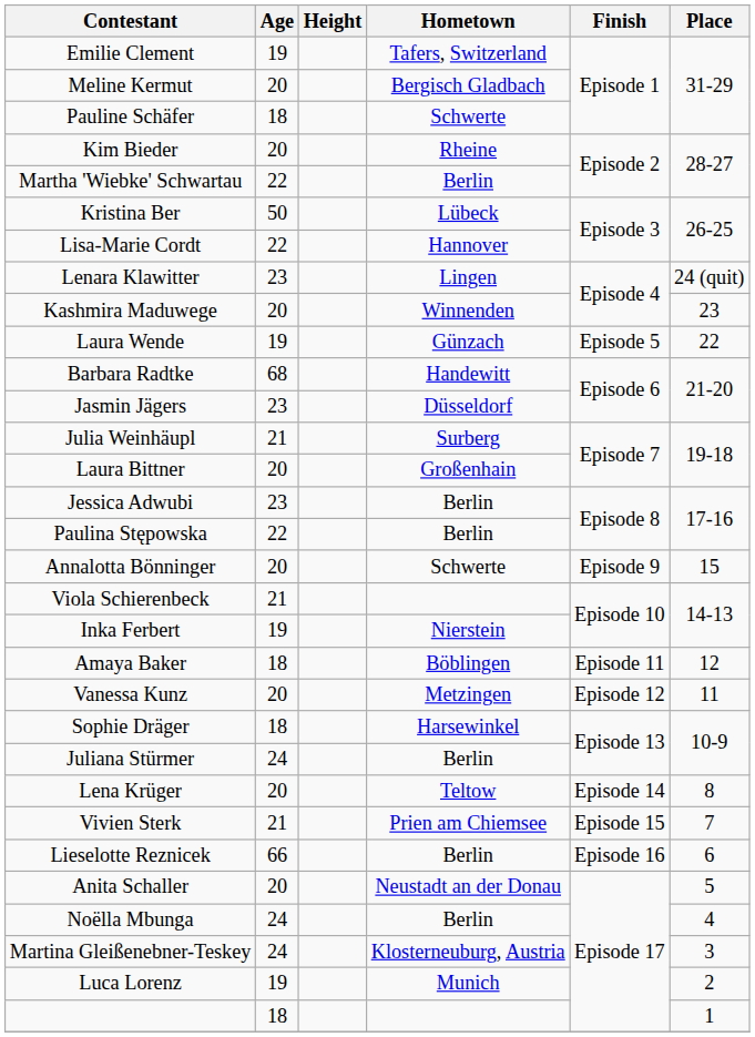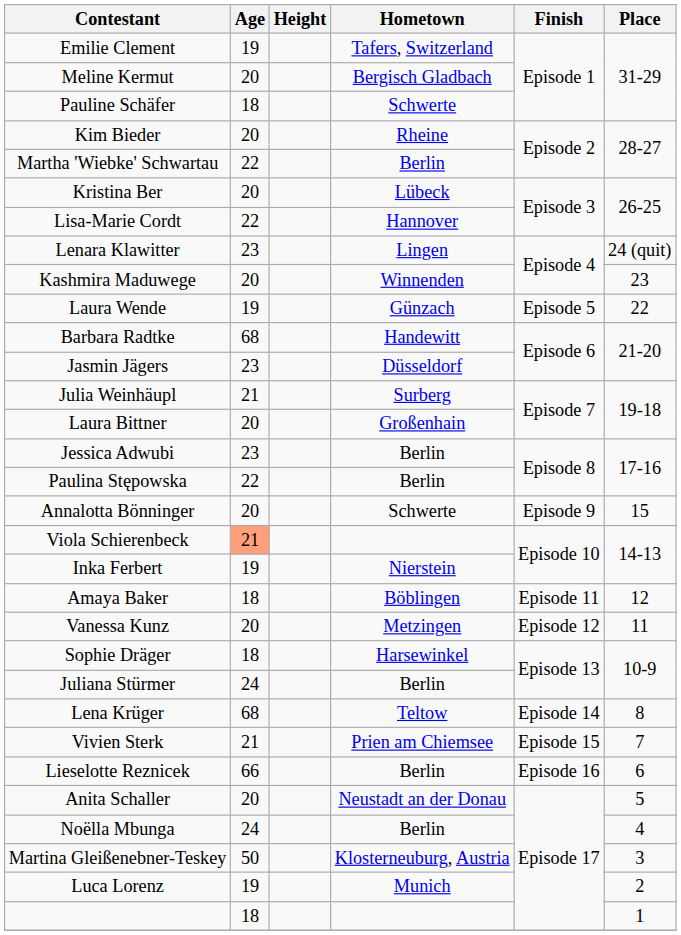Kristina Ber | Age: 50 -> 20
Viola Schierenbeck | Age: no background -> lightsalmon background
Lena Krüger | Age: 20 -> 68
Martina Gleißenebner-Teskey | Age: 24 -> 50
